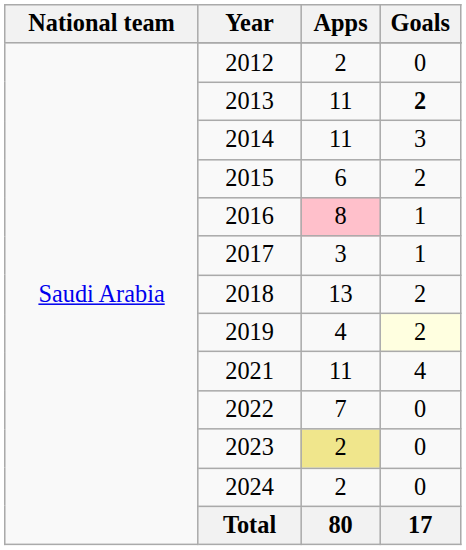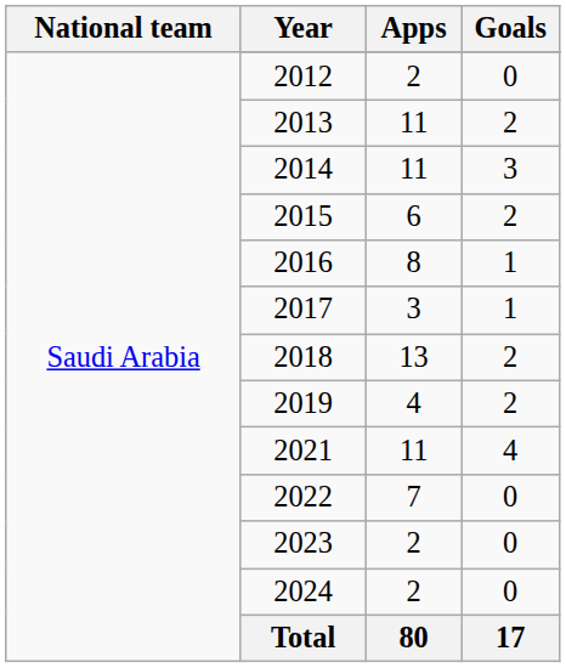2013 | Goals: bold -> normal
2016 | Apps: pink background -> no background
2019 | Goals: lightyellow background -> no background
2023 | Apps: khaki background -> no background
